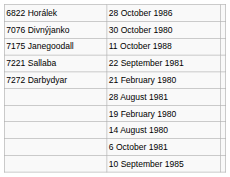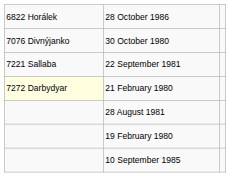- row: 7175 Janegoodall | 11 October 1988
21 February 1980 | column 1: no background -> lightyellow background
- row: 14 August 1980
- row: 6 October 1981
